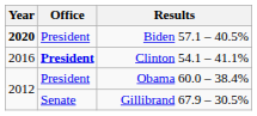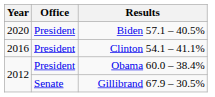Biden 57.1 – 40.5% | Year: bold -> normal
Clinton 54.1 – 41.1% | Office: bold -> normal
